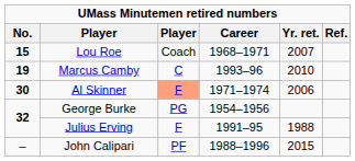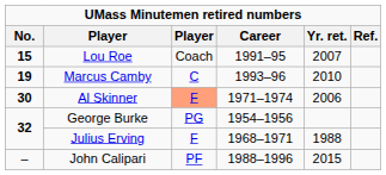Lou Roe | Career: 1968–1971 -> 1991–95
Julius Erving | Career: 1991–95 -> 1968–1971
